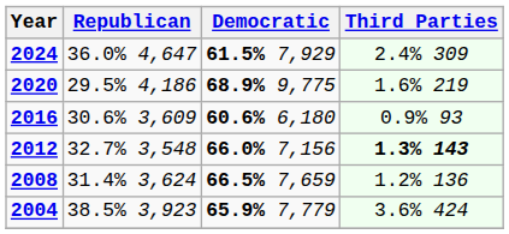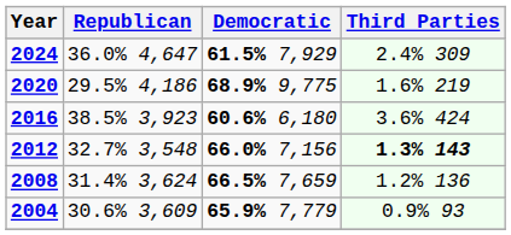2016 | Republican: 30.6% 3,609 -> 38.5% 3,923
2016 | Third Parties: 0.9% 93 -> 3.6% 424
2004 | Republican: 38.5% 3,923 -> 30.6% 3,609
2004 | Third Parties: 3.6% 424 -> 0.9% 93
